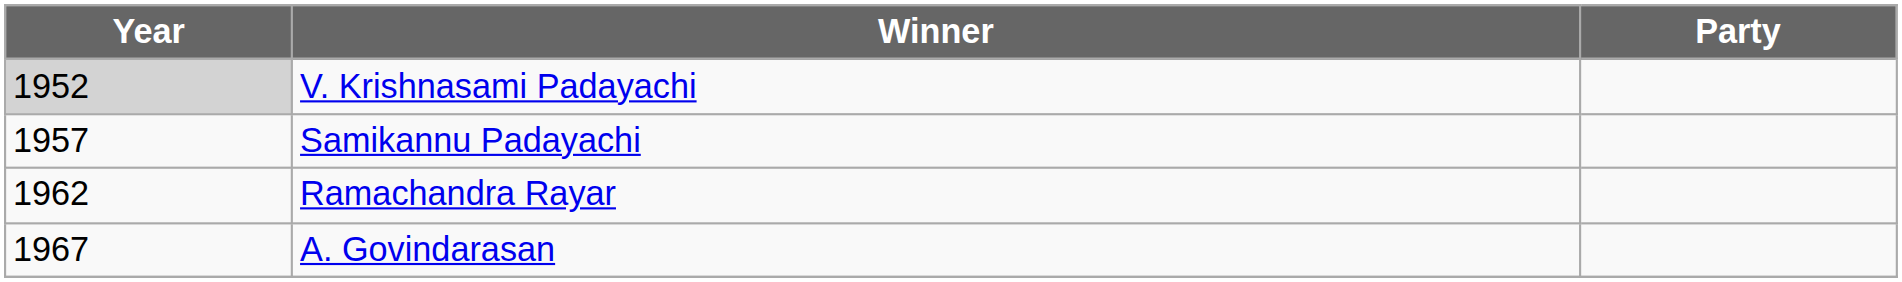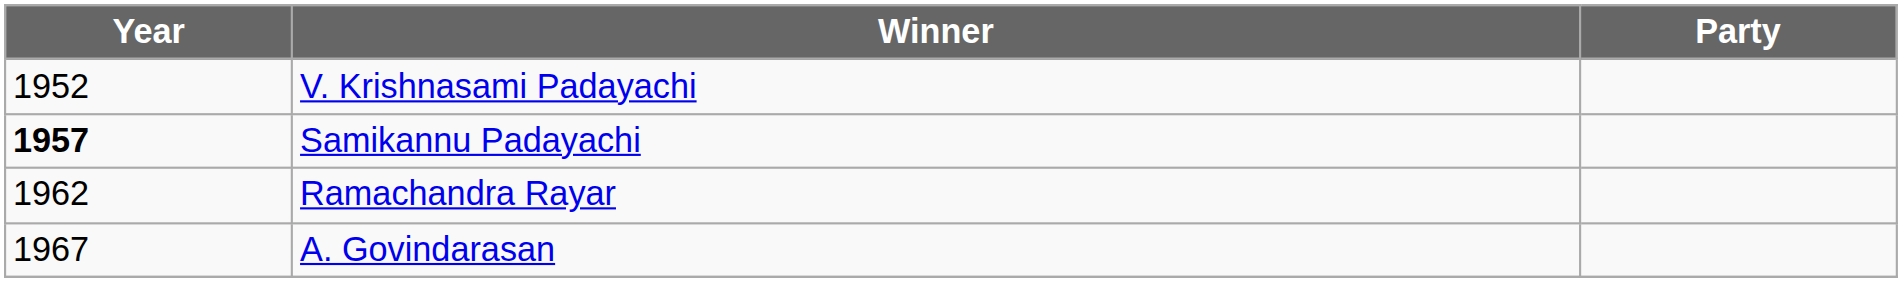V. Krishnasami Padayachi | Year: lightgrey background -> no background
Samikannu Padayachi | Year: normal -> bold
